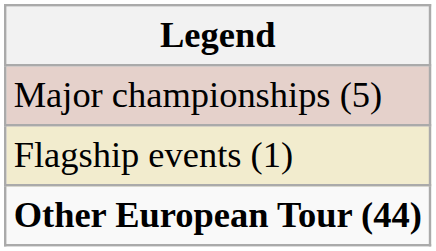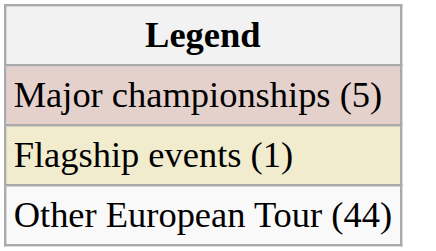row 4 | column 1: bold -> normal
